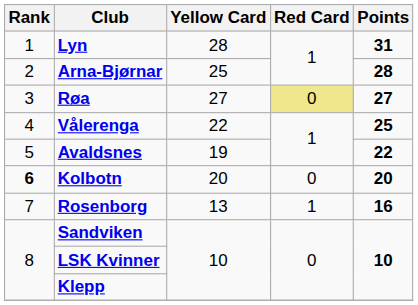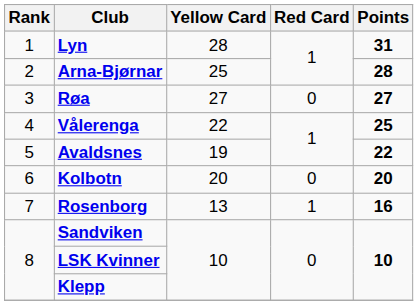Røa | Red Card: khaki background -> no background
Kolbotn | Rank: bold -> normal
